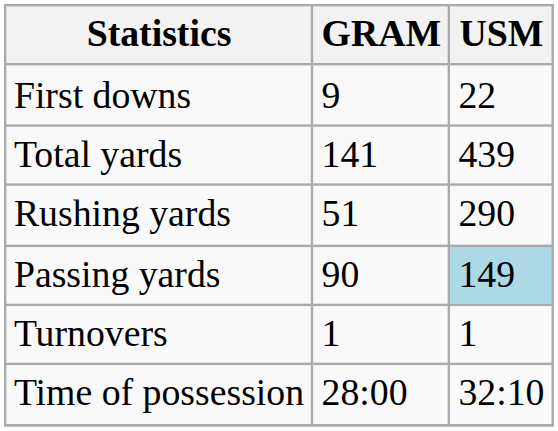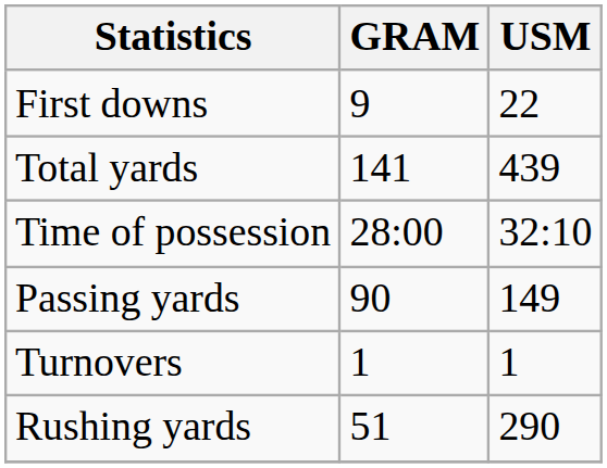rows swapped: Rushing yards <-> Time of possession
Passing yards | USM: lightblue background -> no background
